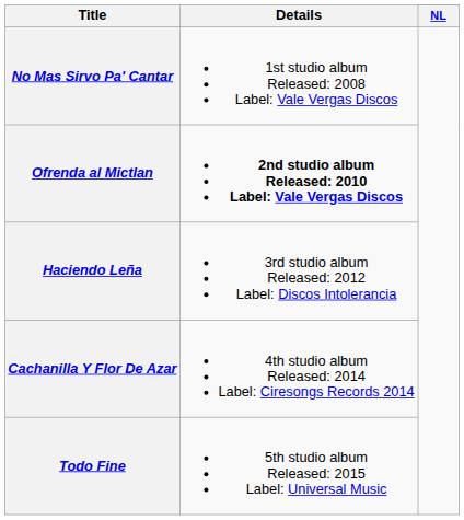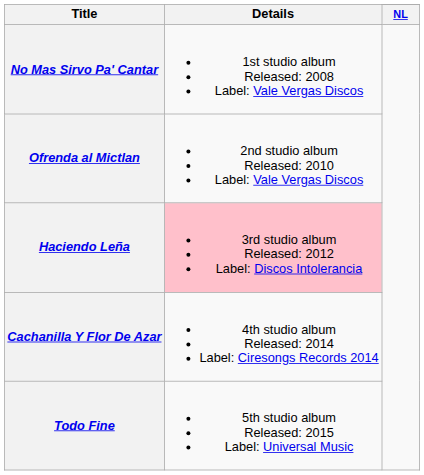Ofrenda al Mictlan | Details: bold -> normal
Haciendo Leña | Details: no background -> pink background
